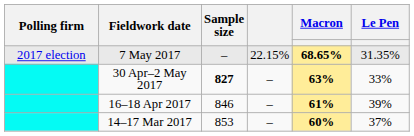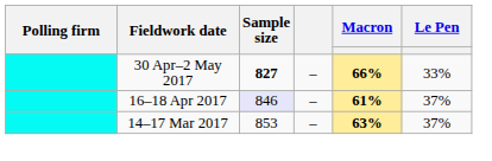- row: 2017 election | 7 May 2017 | – | 22.15% | 68.65% | 31.35%
30 Apr–2 May 2017 | Macron: 63% -> 66%
16–18 Apr 2017 | Sample size: no background -> lavender background
16–18 Apr 2017 | Le Pen: 39% -> 37%
14–17 Mar 2017 | Macron: 60% -> 63%
